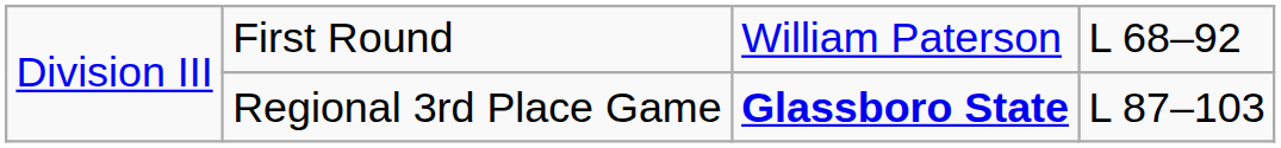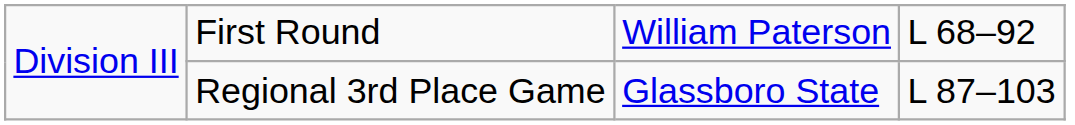Division III / Regional 3rd Place Game | column 3: bold -> normal
